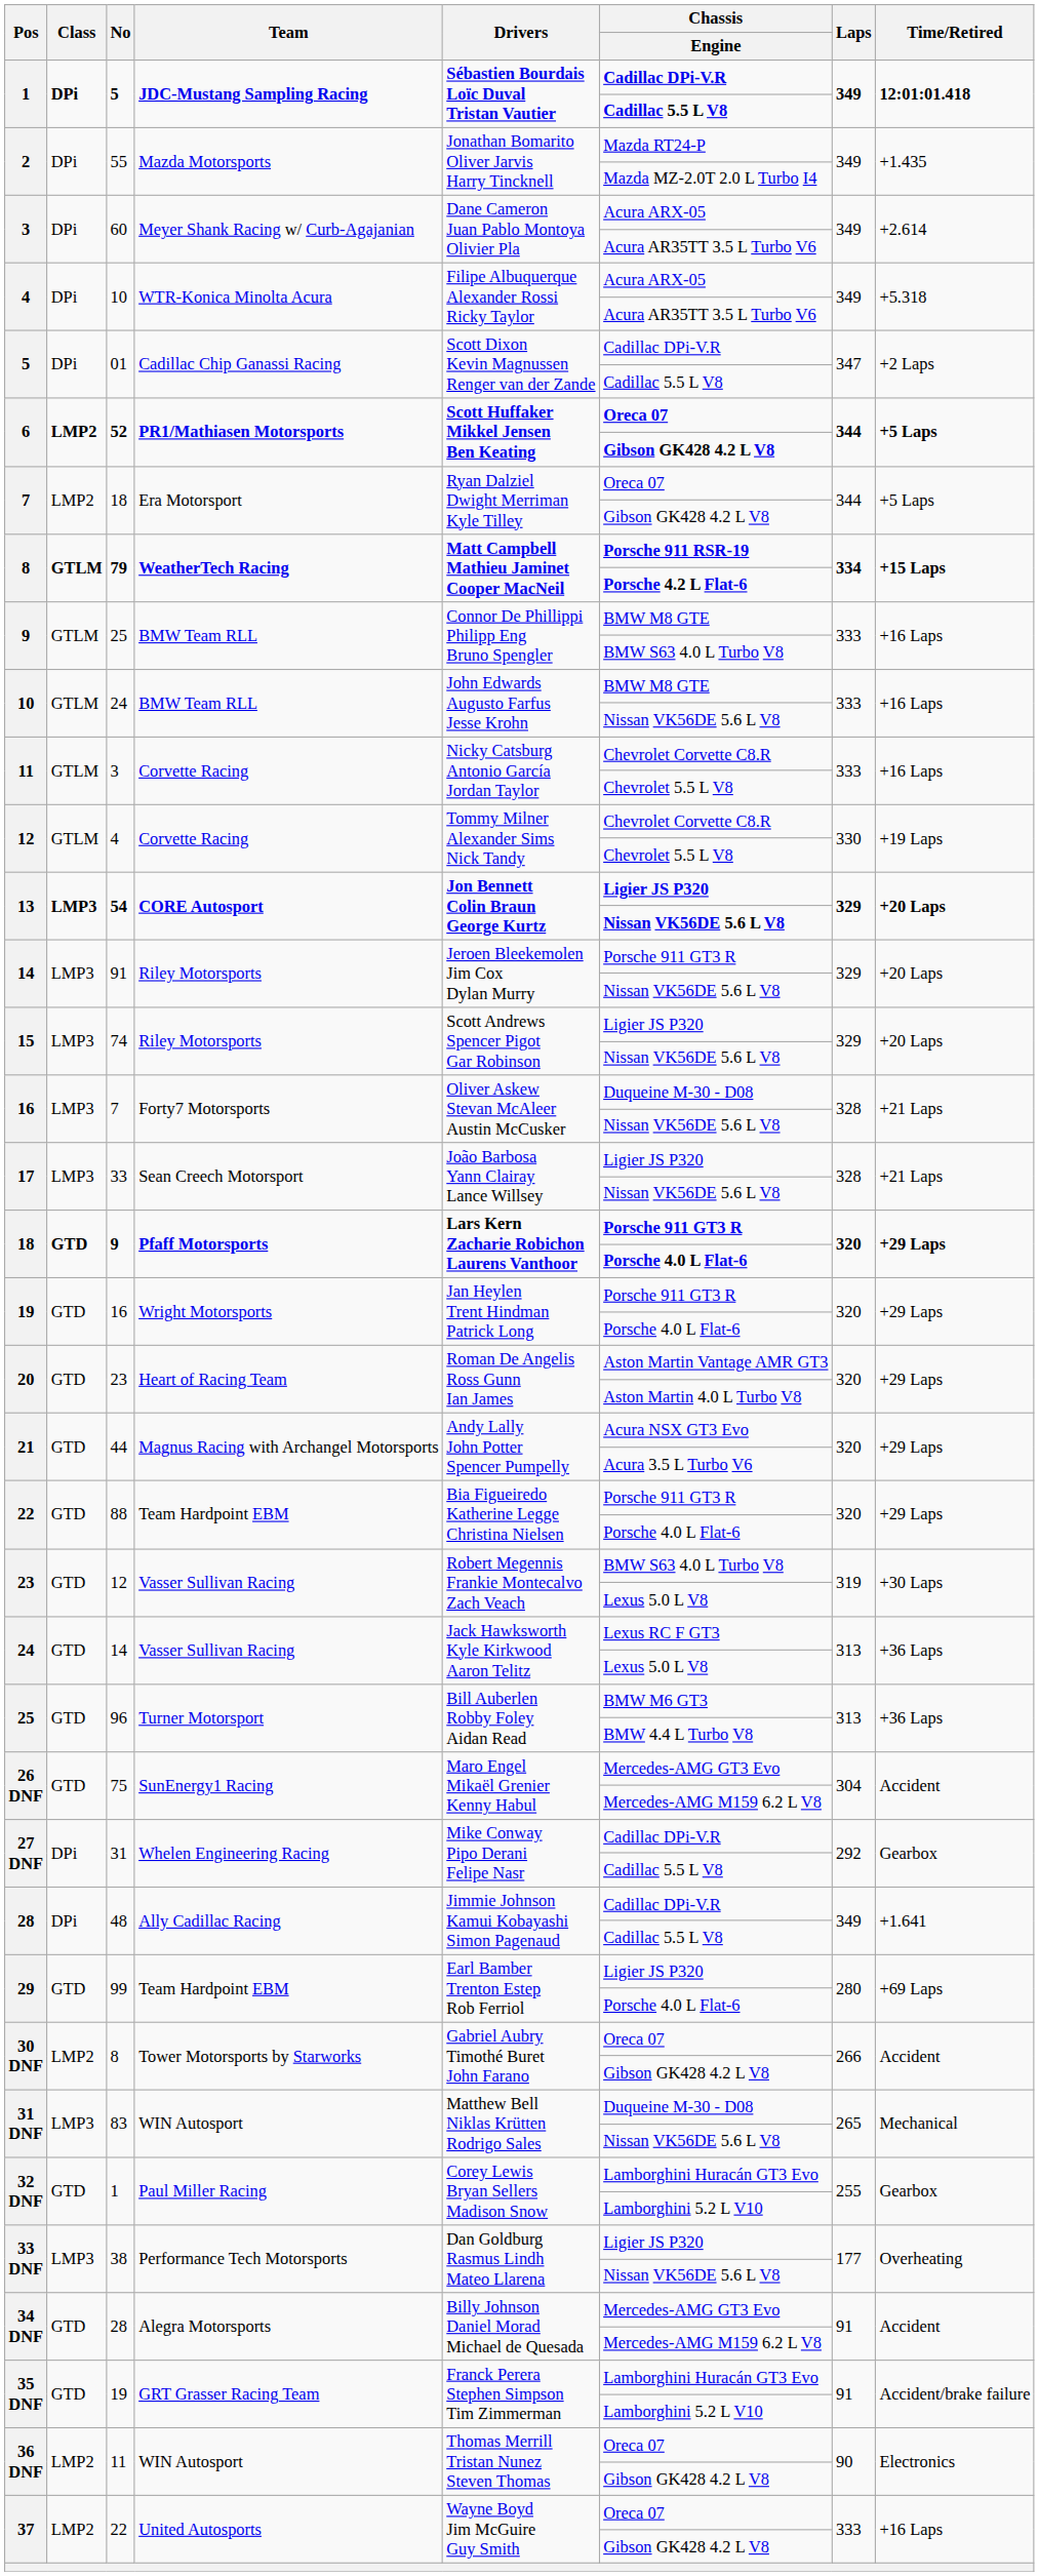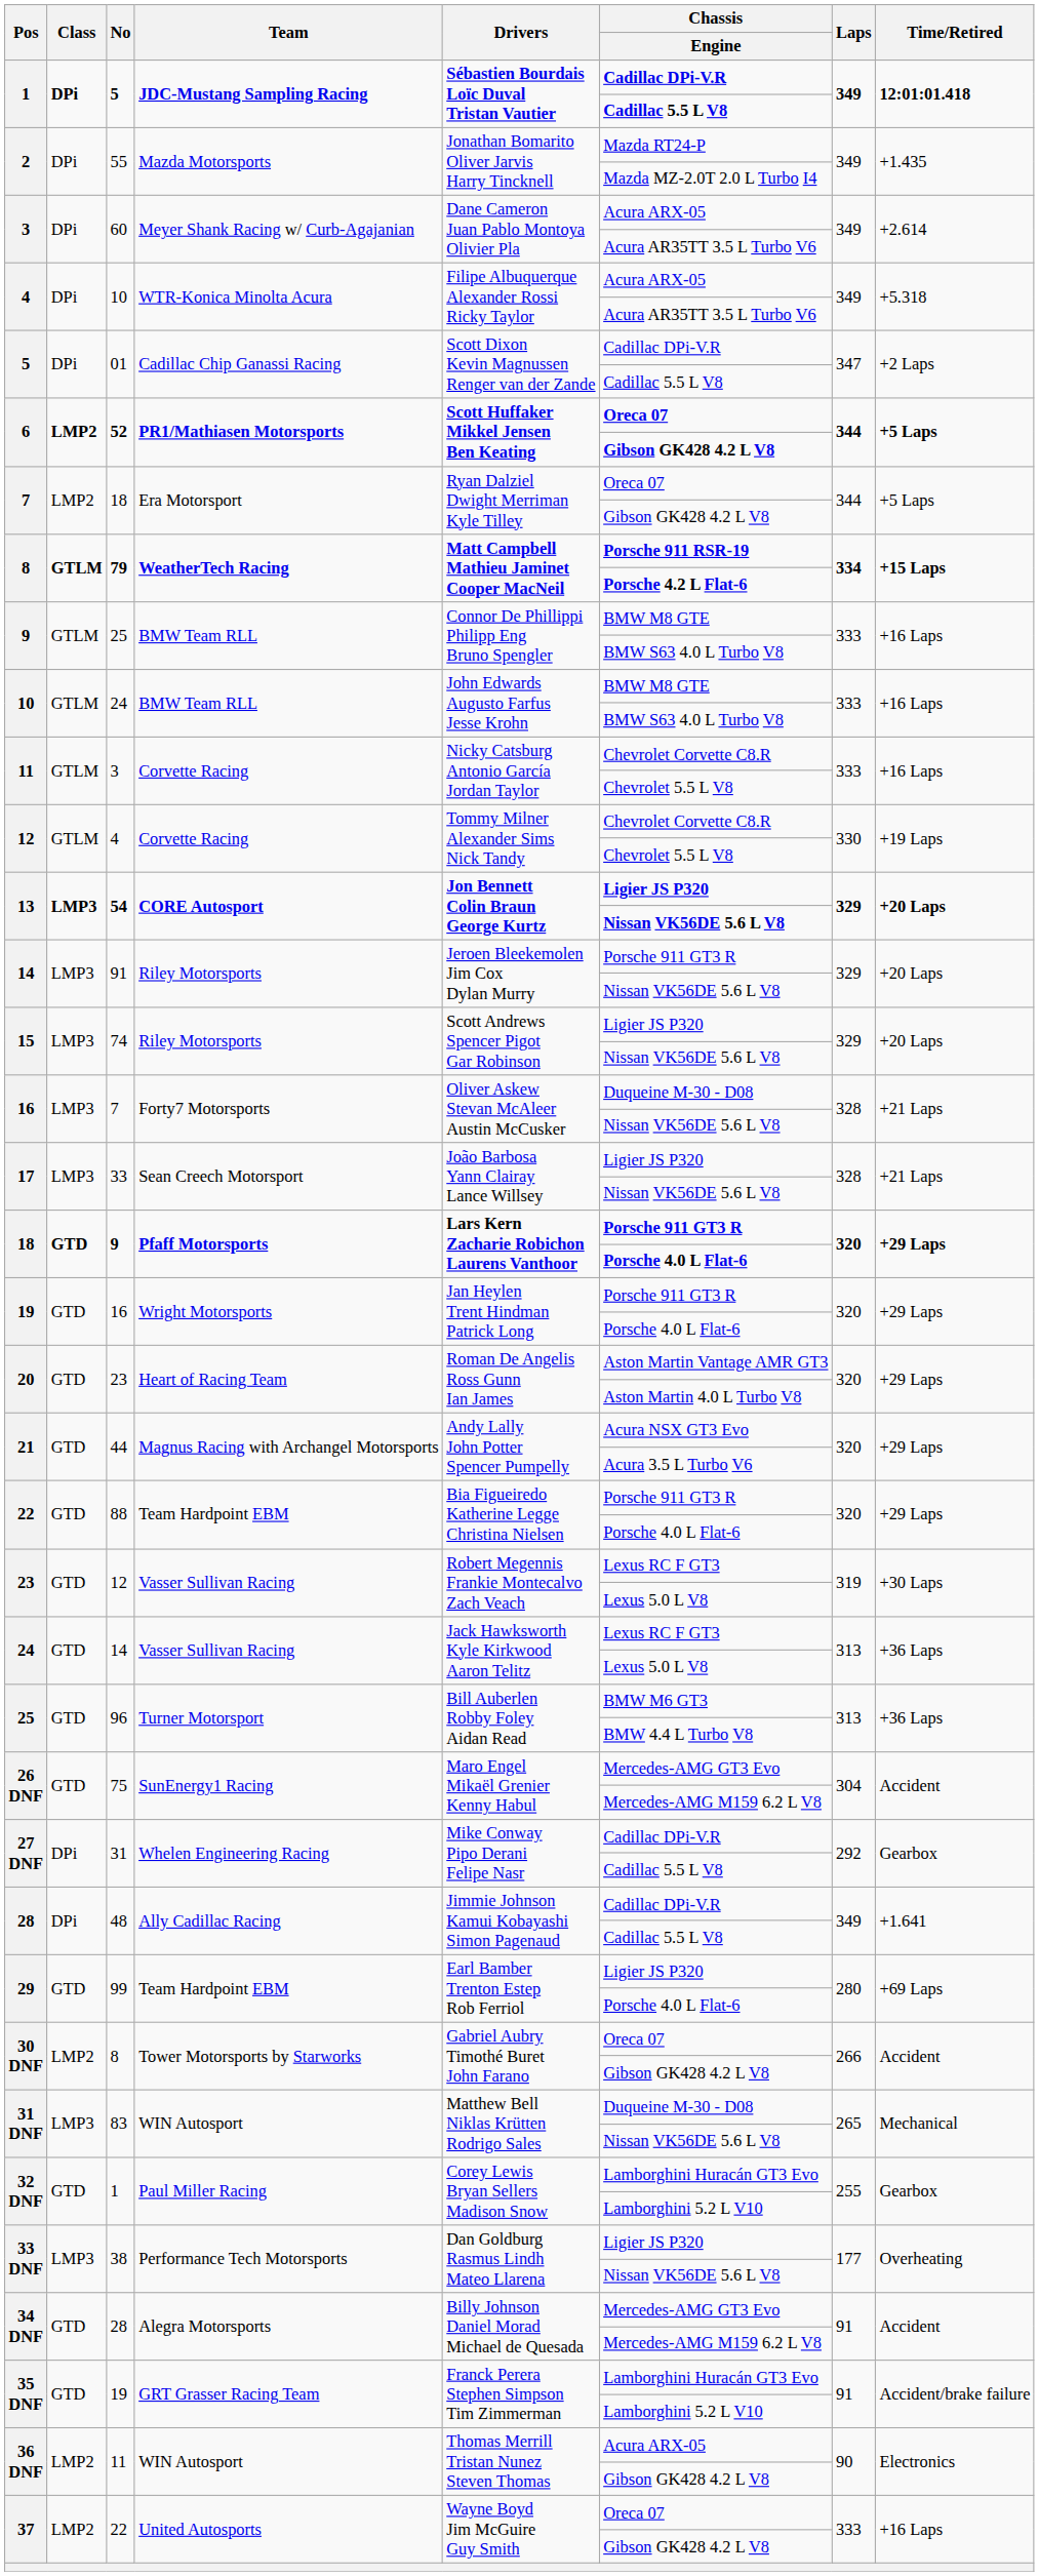row 22 | Chassis / Engine: Nissan VK56DE 5.6 L V8 -> BMW S63 4.0 L Turbo V8
row 47 | Chassis / Engine: BMW S63 4.0 L Turbo V8 -> Lexus RC F GT3
row 73 | Chassis / Engine: Oreca 07 -> Acura ARX-05
